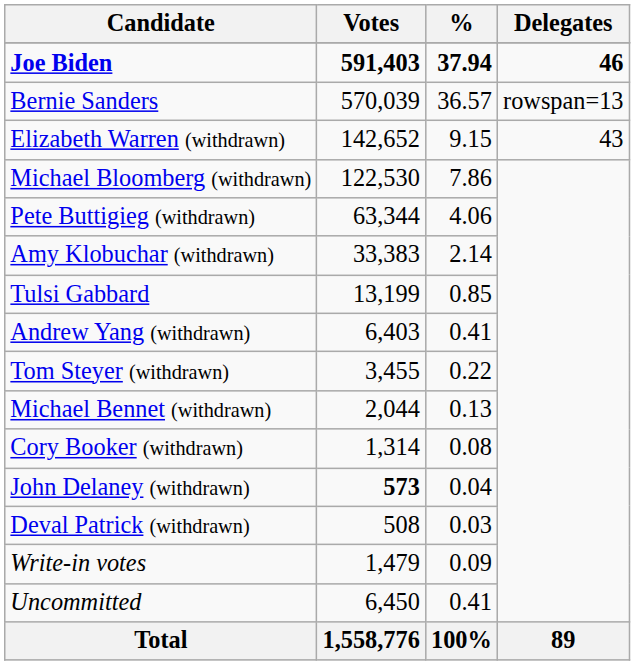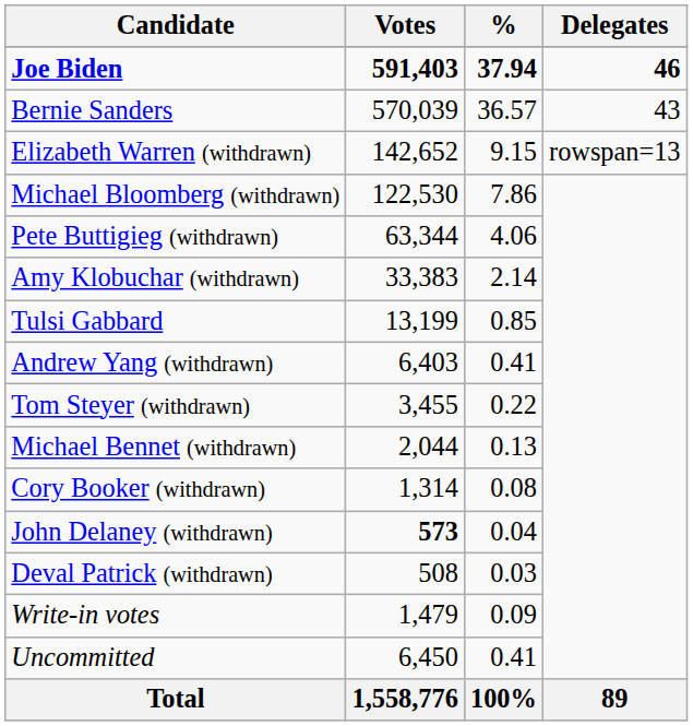Bernie Sanders | Delegates: rowspan=13 -> 43
Elizabeth Warren (withdrawn) | Delegates: 43 -> rowspan=13
